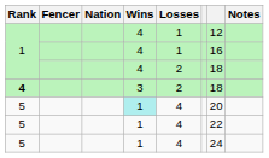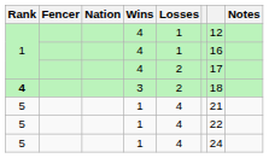row 4 | column 7: 18 -> 17
row 6 | Wins: paleturquoise background -> no background
row 6 | column 7: 20 -> 21
